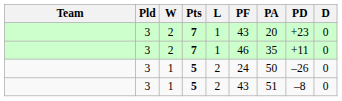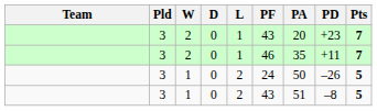columns swapped: D <-> Pts
